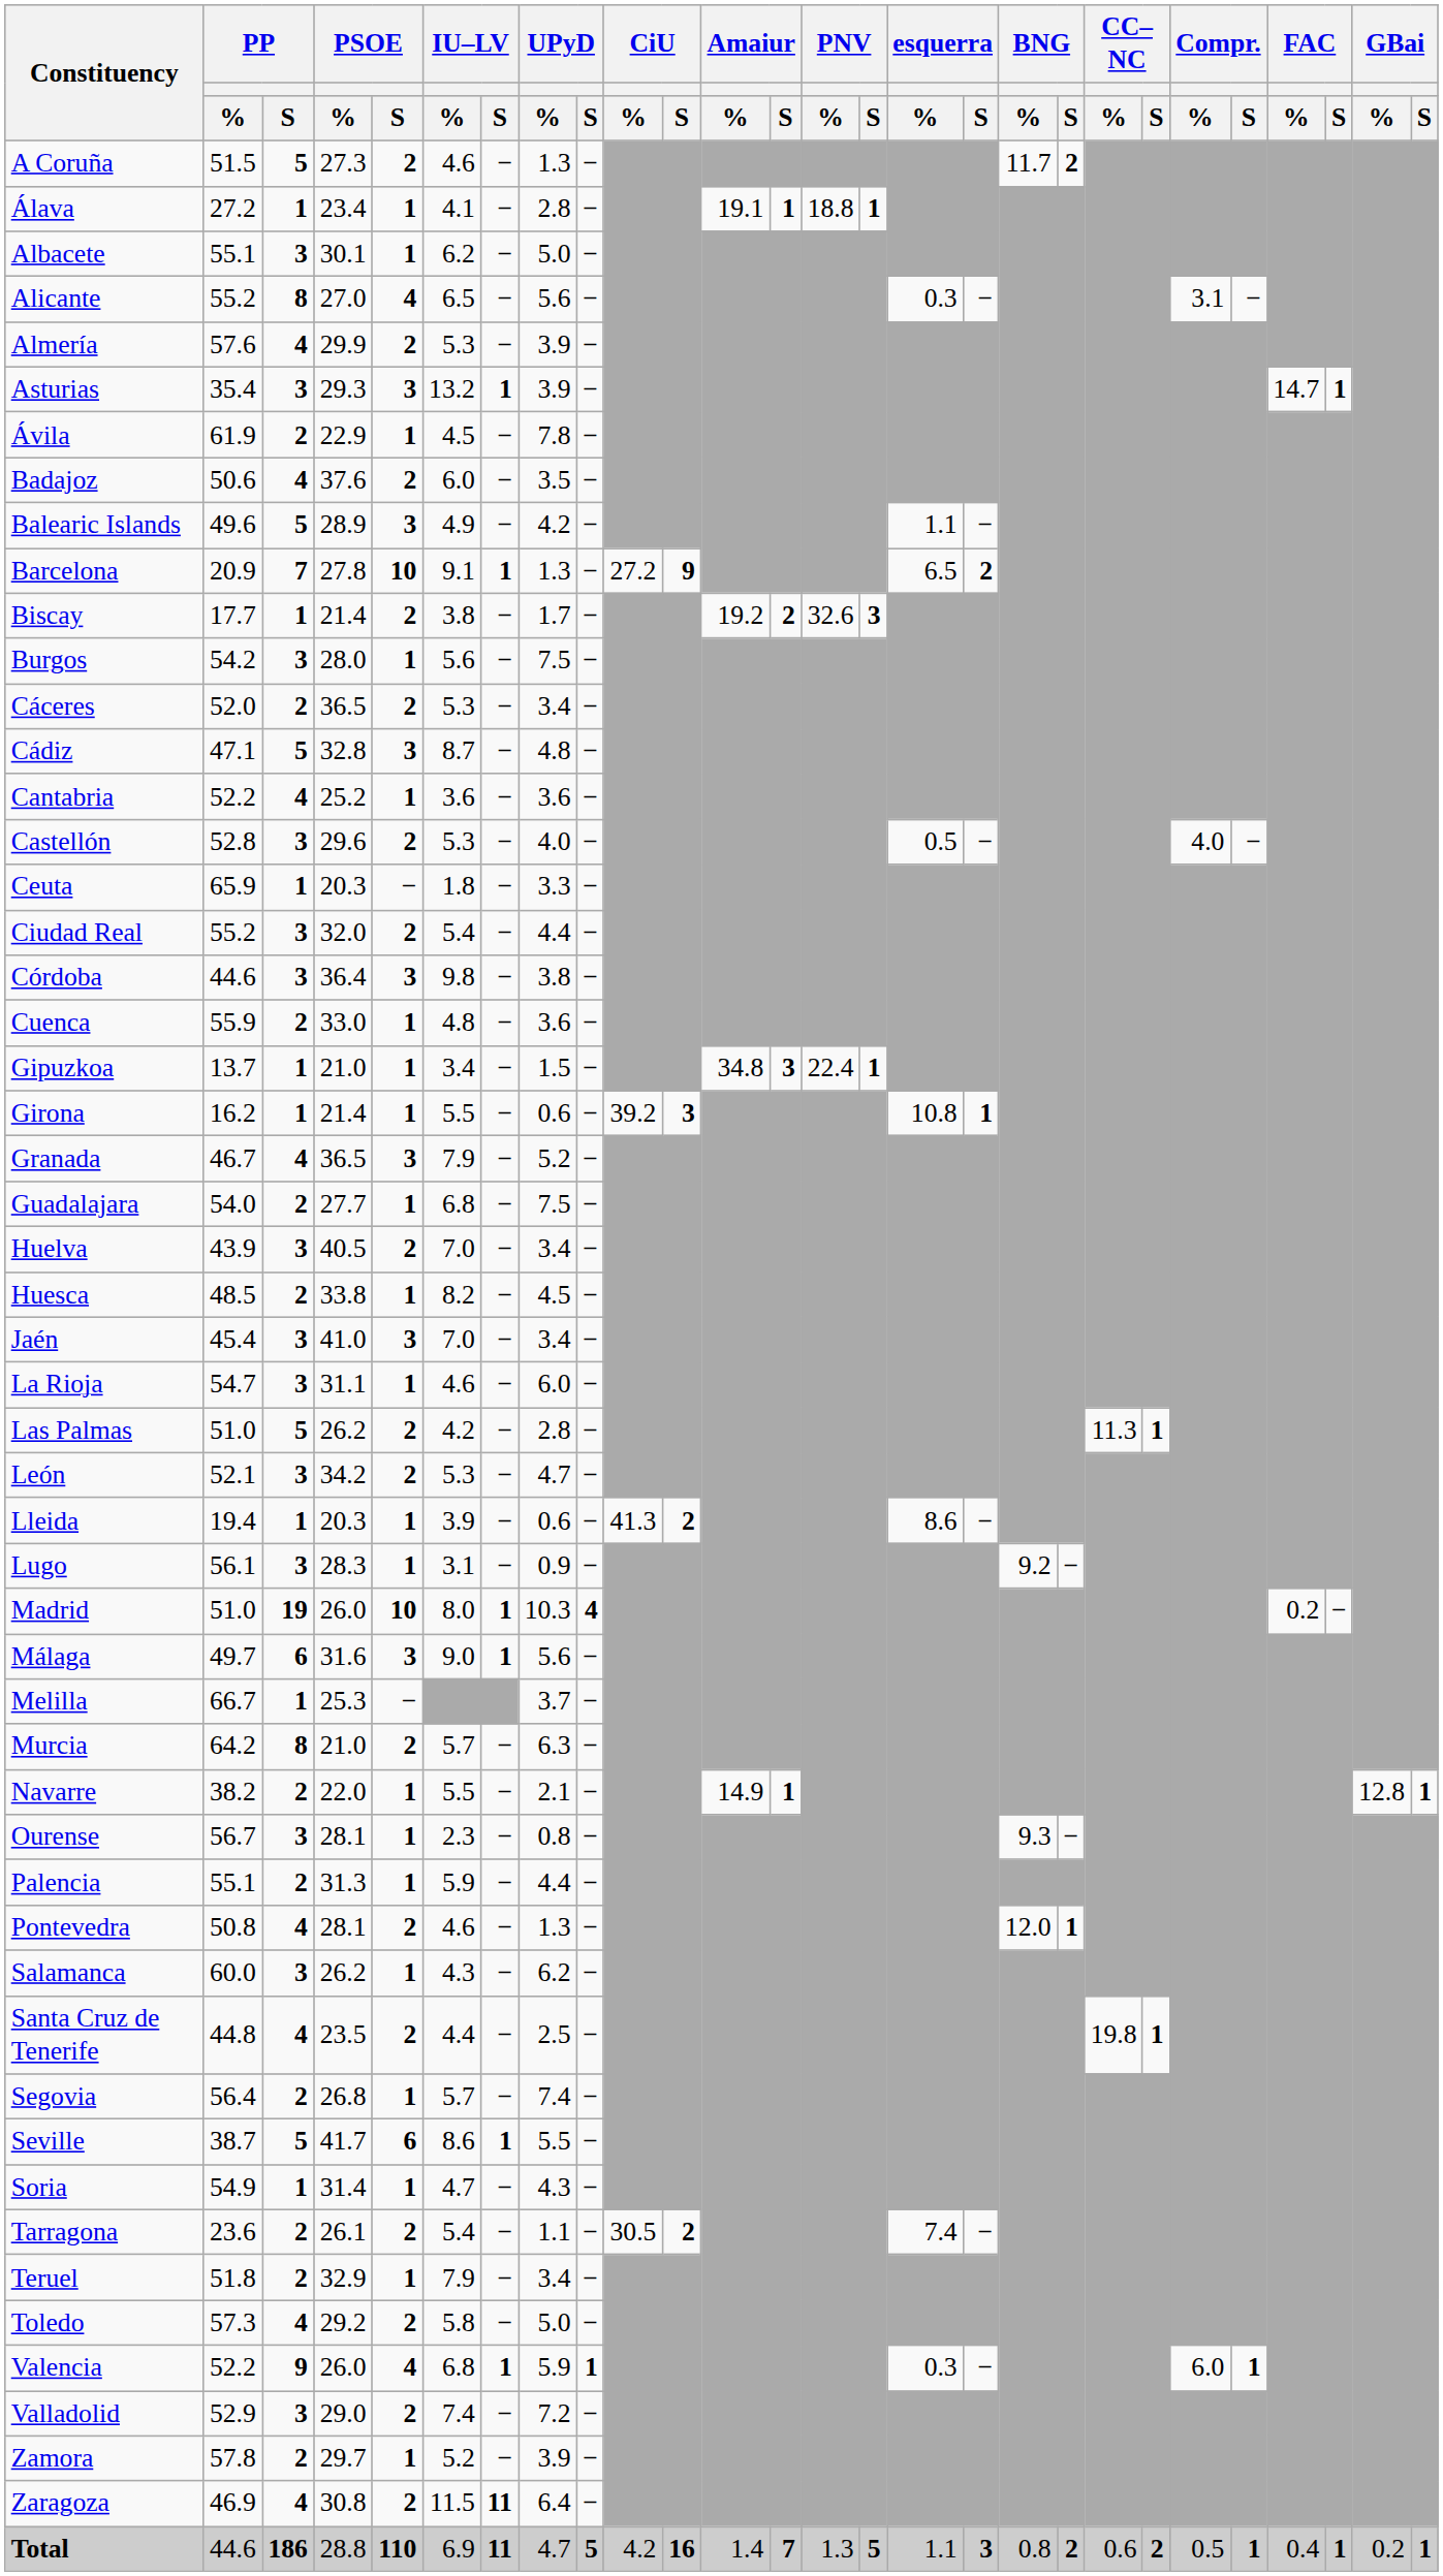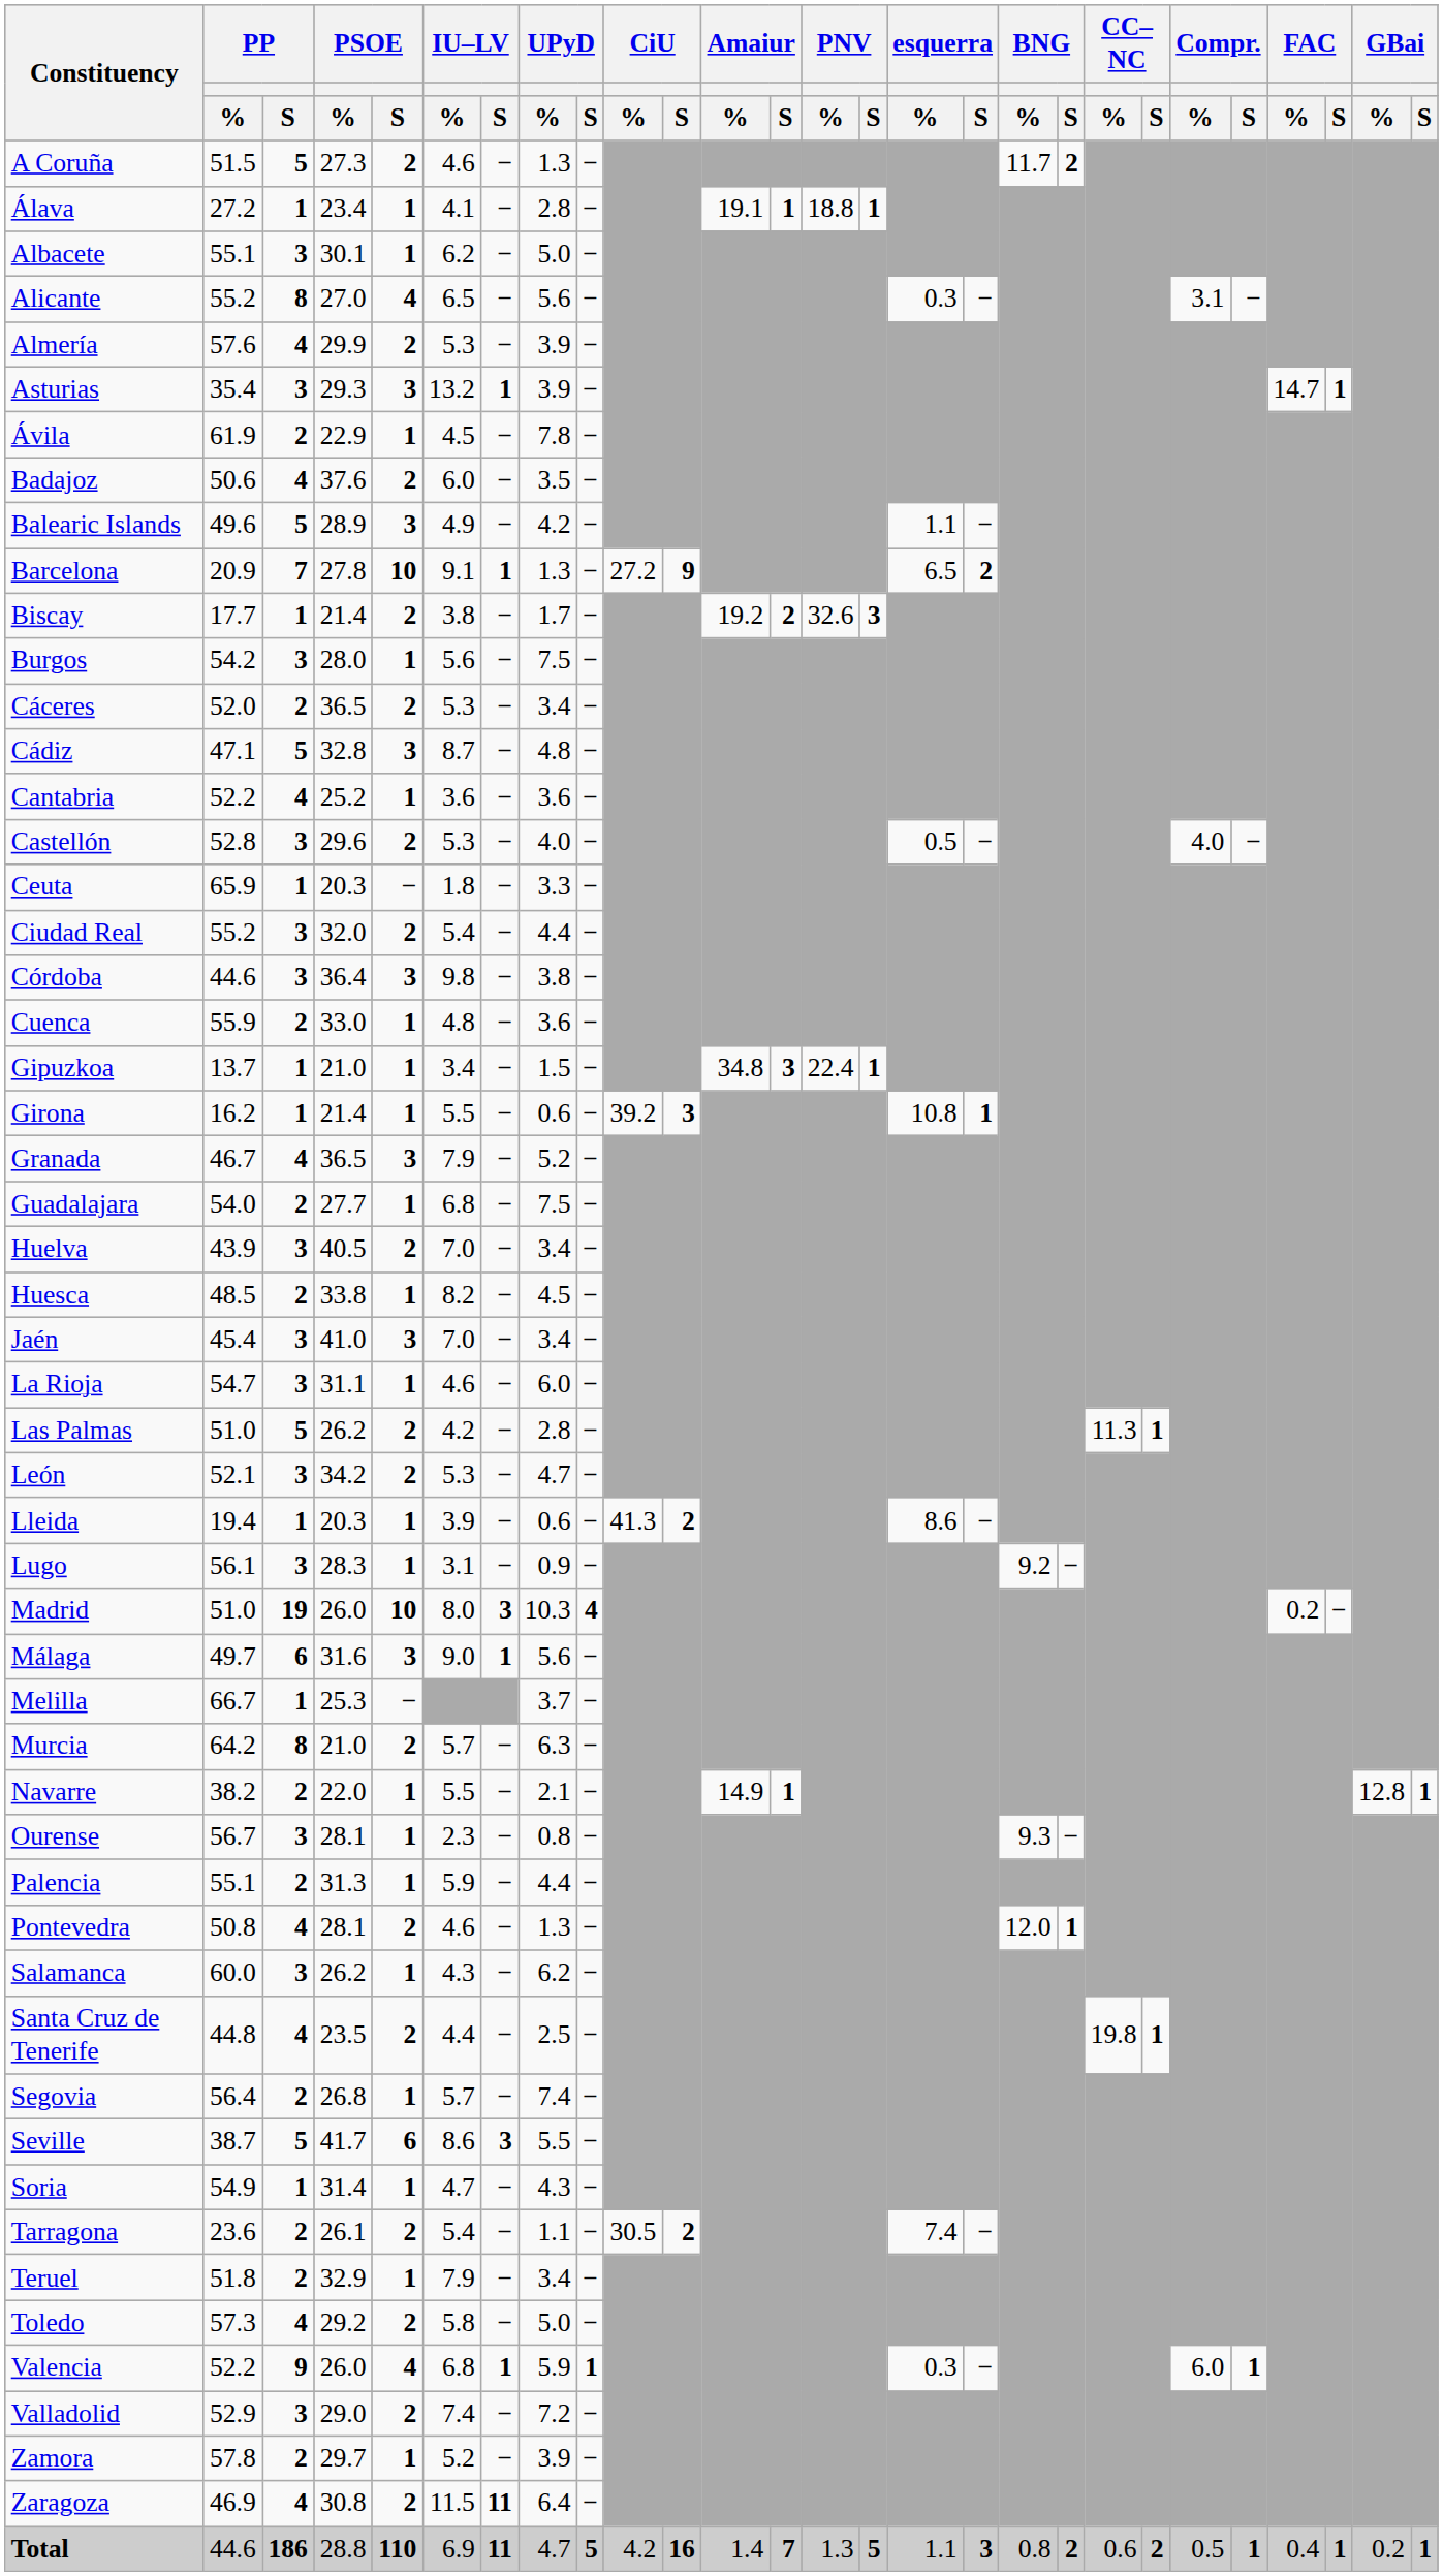Madrid | IU–LV / S: 1 -> 3
Seville | IU–LV / S: 1 -> 3
